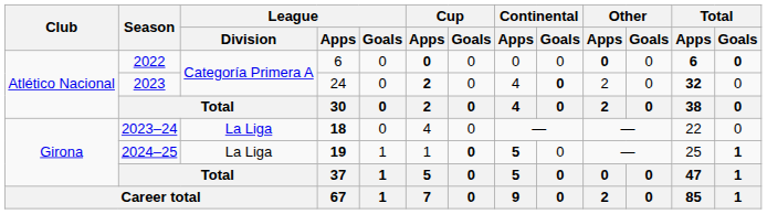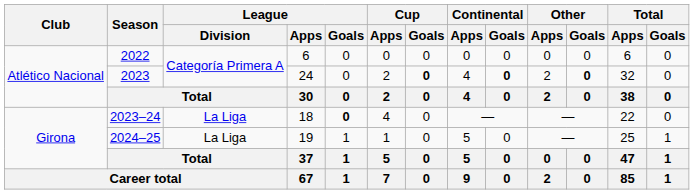2022 | Cup / Apps: bold -> normal
2022 | Other / Apps: bold -> normal
2022 | Total / Apps: bold -> normal
2022 | Total / Goals: bold -> normal
2023 | Cup / Apps: bold -> normal
2023 | Cup / Goals: normal -> bold
2023 | Other / Goals: normal -> bold
2023 | Total / Apps: bold -> normal
2023–24 | League / Apps: bold -> normal
2023–24 | League / Goals: normal -> bold
2024–25 | League / Apps: bold -> normal
2024–25 | Cup / Goals: bold -> normal
2024–25 | Continental / Apps: bold -> normal
2024–25 | Total / Goals: bold -> normal
